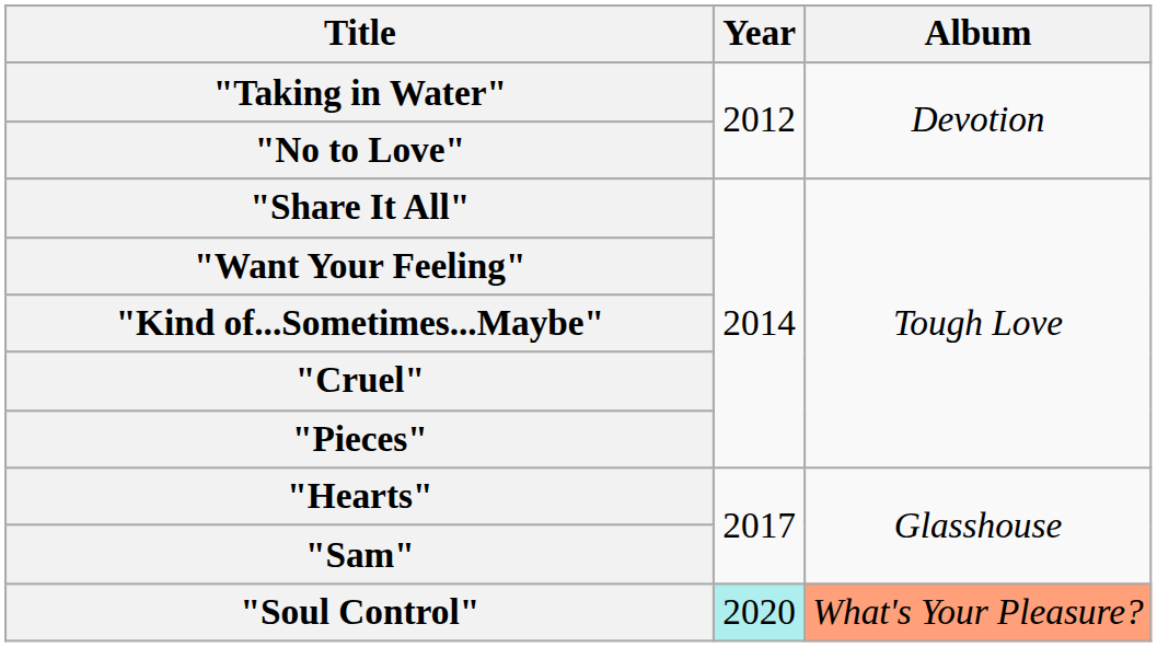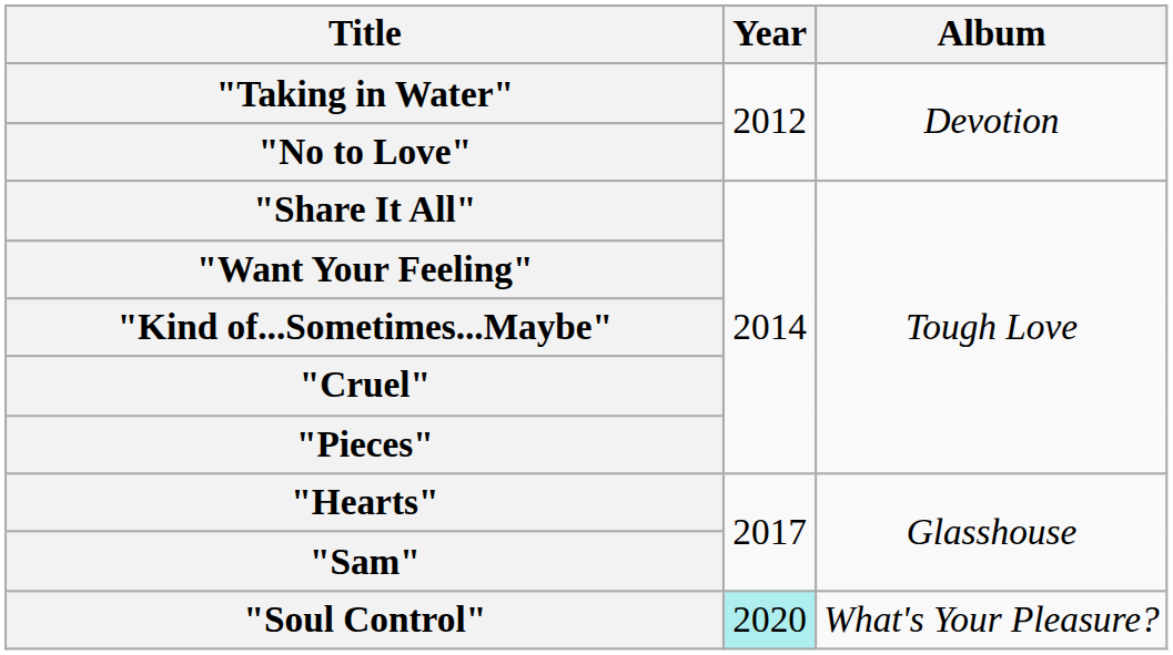"Soul Control" | Album: lightsalmon background -> no background
